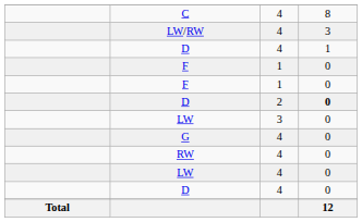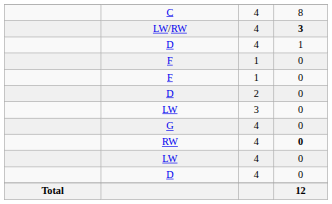LW/RW | column 4: normal -> bold
D / 2 | column 4: bold -> normal
RW | column 4: normal -> bold
